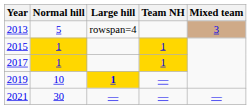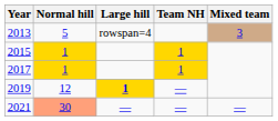2019 | Normal hill: 10 -> 12
2021 | Normal hill: no background -> lightsalmon background
